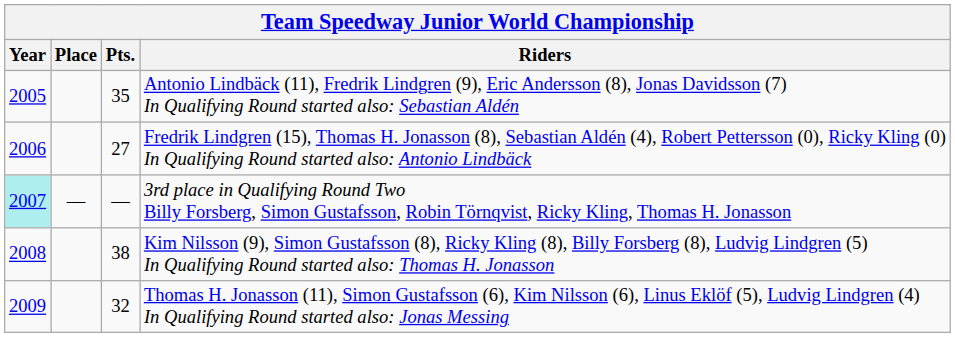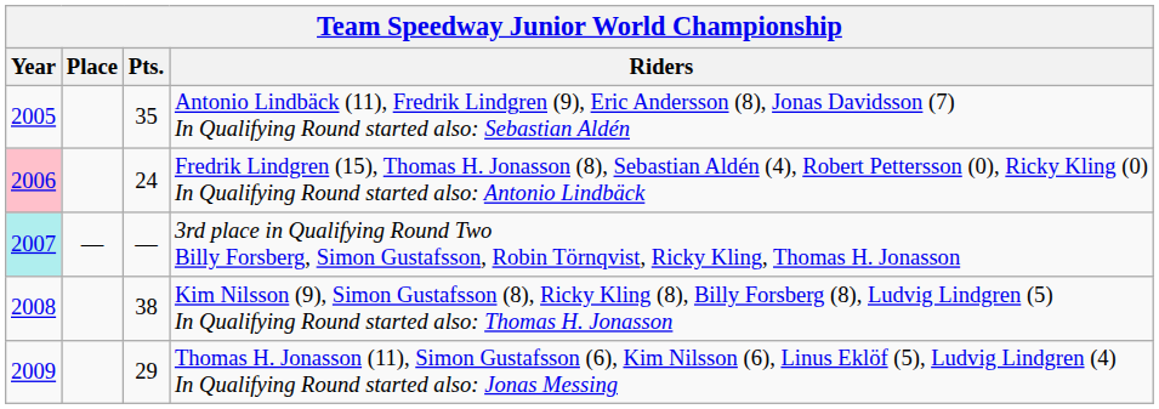row 4 | Year: no background -> pink background
row 4 | Pts.: 27 -> 24
row 7 | Pts.: 32 -> 29
